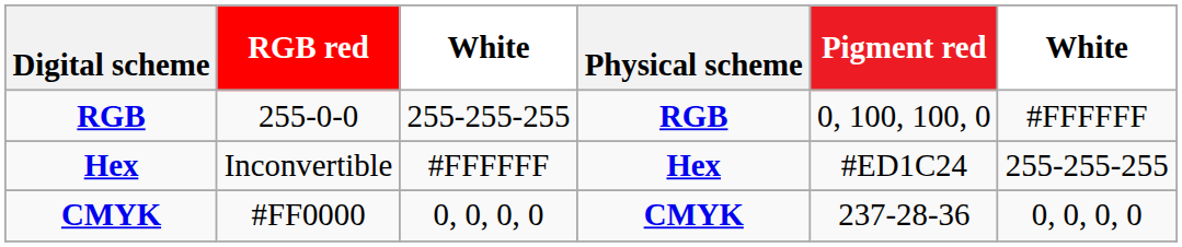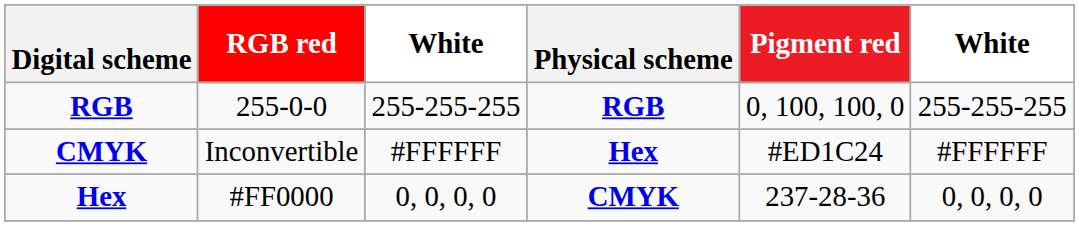row 2 | column 6: #FFFFFF -> 255-255-255
row 3 | Digital scheme: Hex -> CMYK
row 3 | column 6: 255-255-255 -> #FFFFFF
row 4 | Digital scheme: CMYK -> Hex
